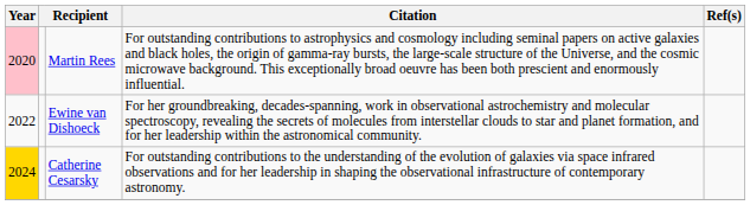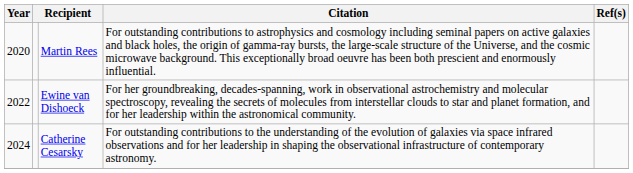Martin Rees | Year: pink background -> no background
Catherine Cesarsky | Year: gold background -> no background
